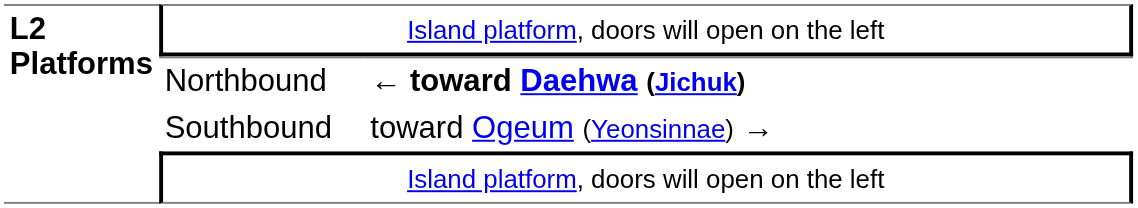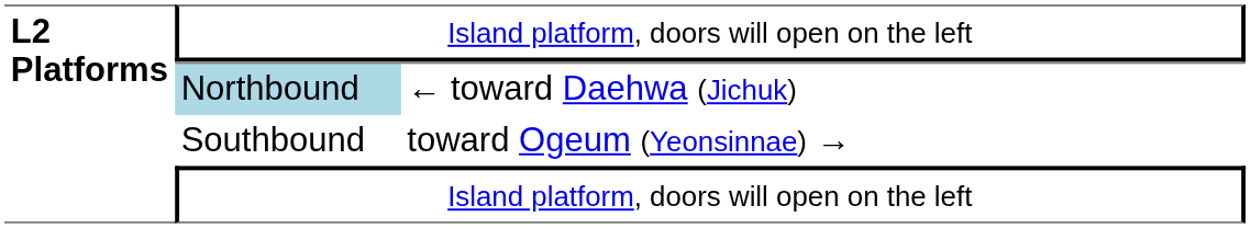Northbound | column 2: no background -> lightblue background
Northbound | column 3: bold -> normal
